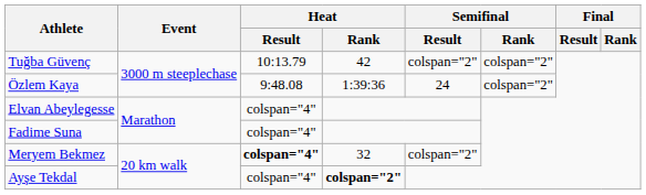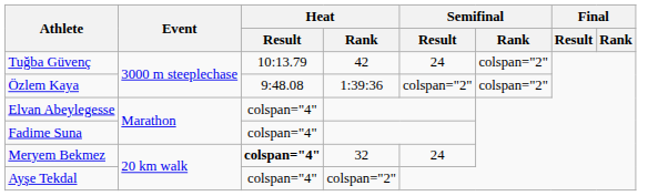Tuğba Güvenç | Semifinal / Result: colspan="2" -> 24
Özlem Kaya | Semifinal / Result: 24 -> colspan="2"
Meryem Bekmez | Semifinal / Result: colspan="2" -> 24
Ayşe Tekdal | Heat / Rank: bold -> normal
